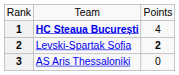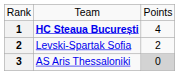Levski-Spartak Sofia | column 3: bold -> normal
AS Aris Thessaloniki | column 3: no background -> lightgrey background
